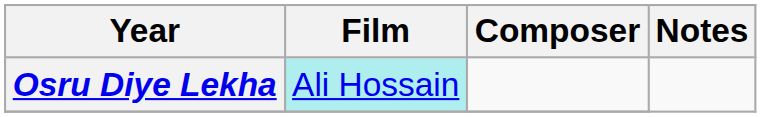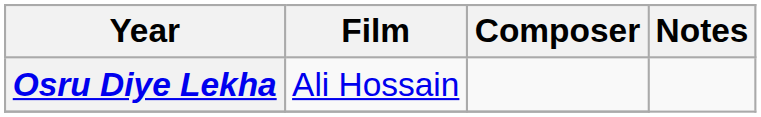Osru Diye Lekha | Film: paleturquoise background -> no background
